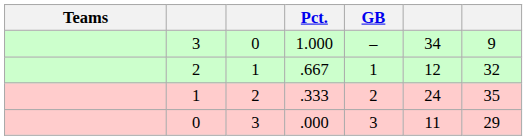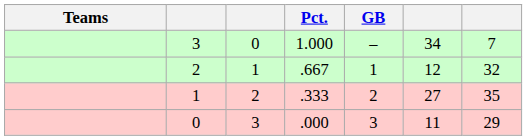row 2 | column 7: 9 -> 7
row 4 | column 6: 24 -> 27
